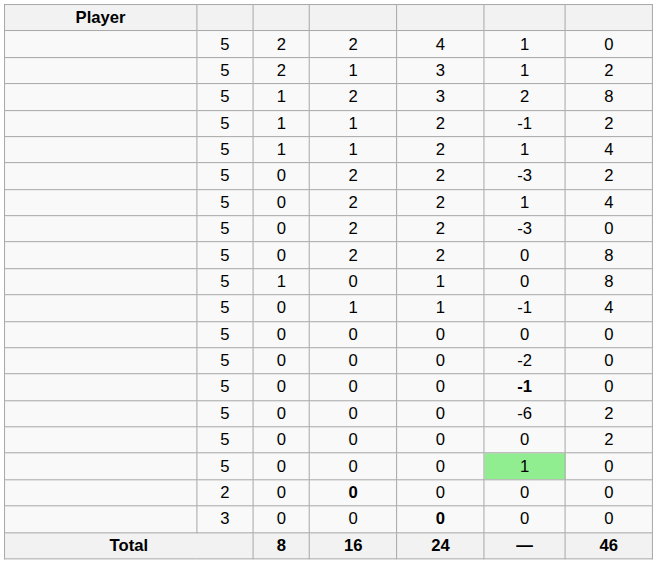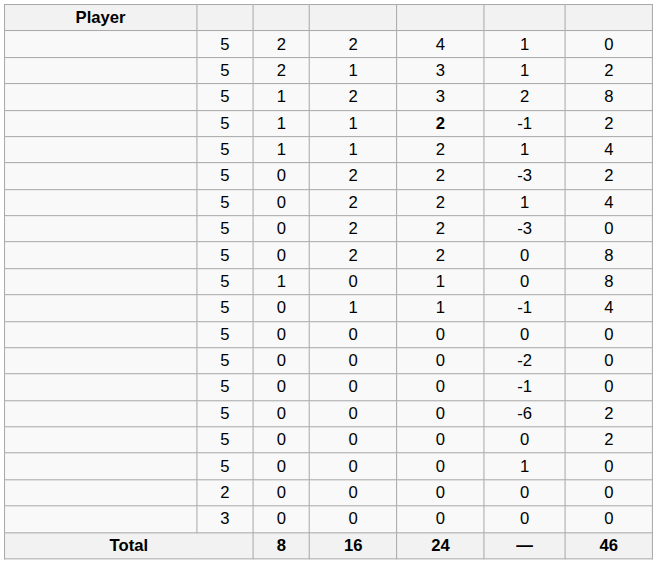row 5 | column 5: normal -> bold
row 15 | column 6: bold -> normal
row 18 | column 6: lightgreen background -> no background
row 19 | column 4: bold -> normal
row 20 | column 5: bold -> normal
